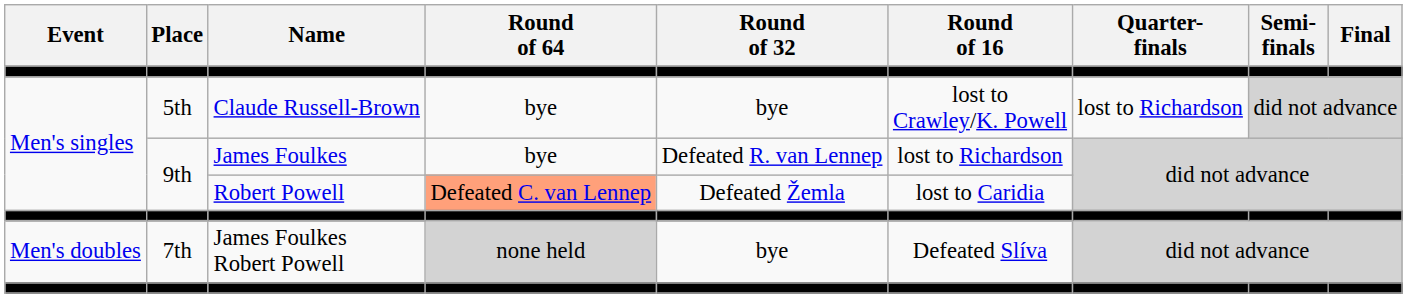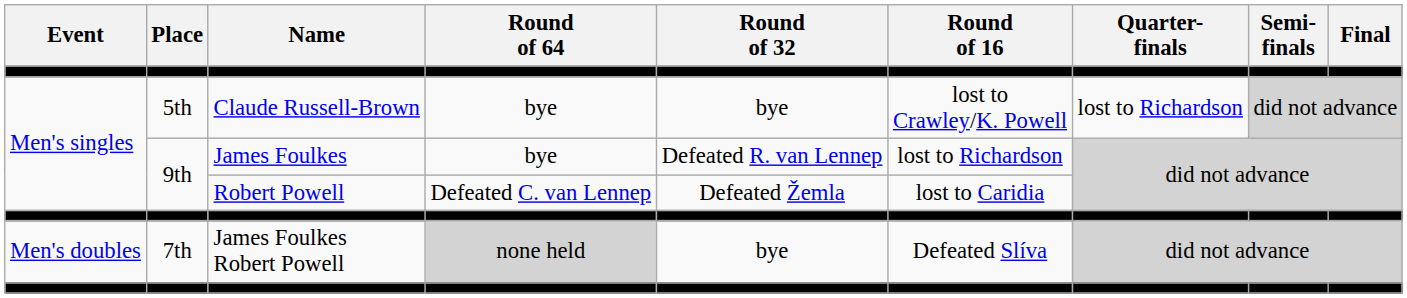Robert Powell | Round of 64: lightsalmon background -> no background
